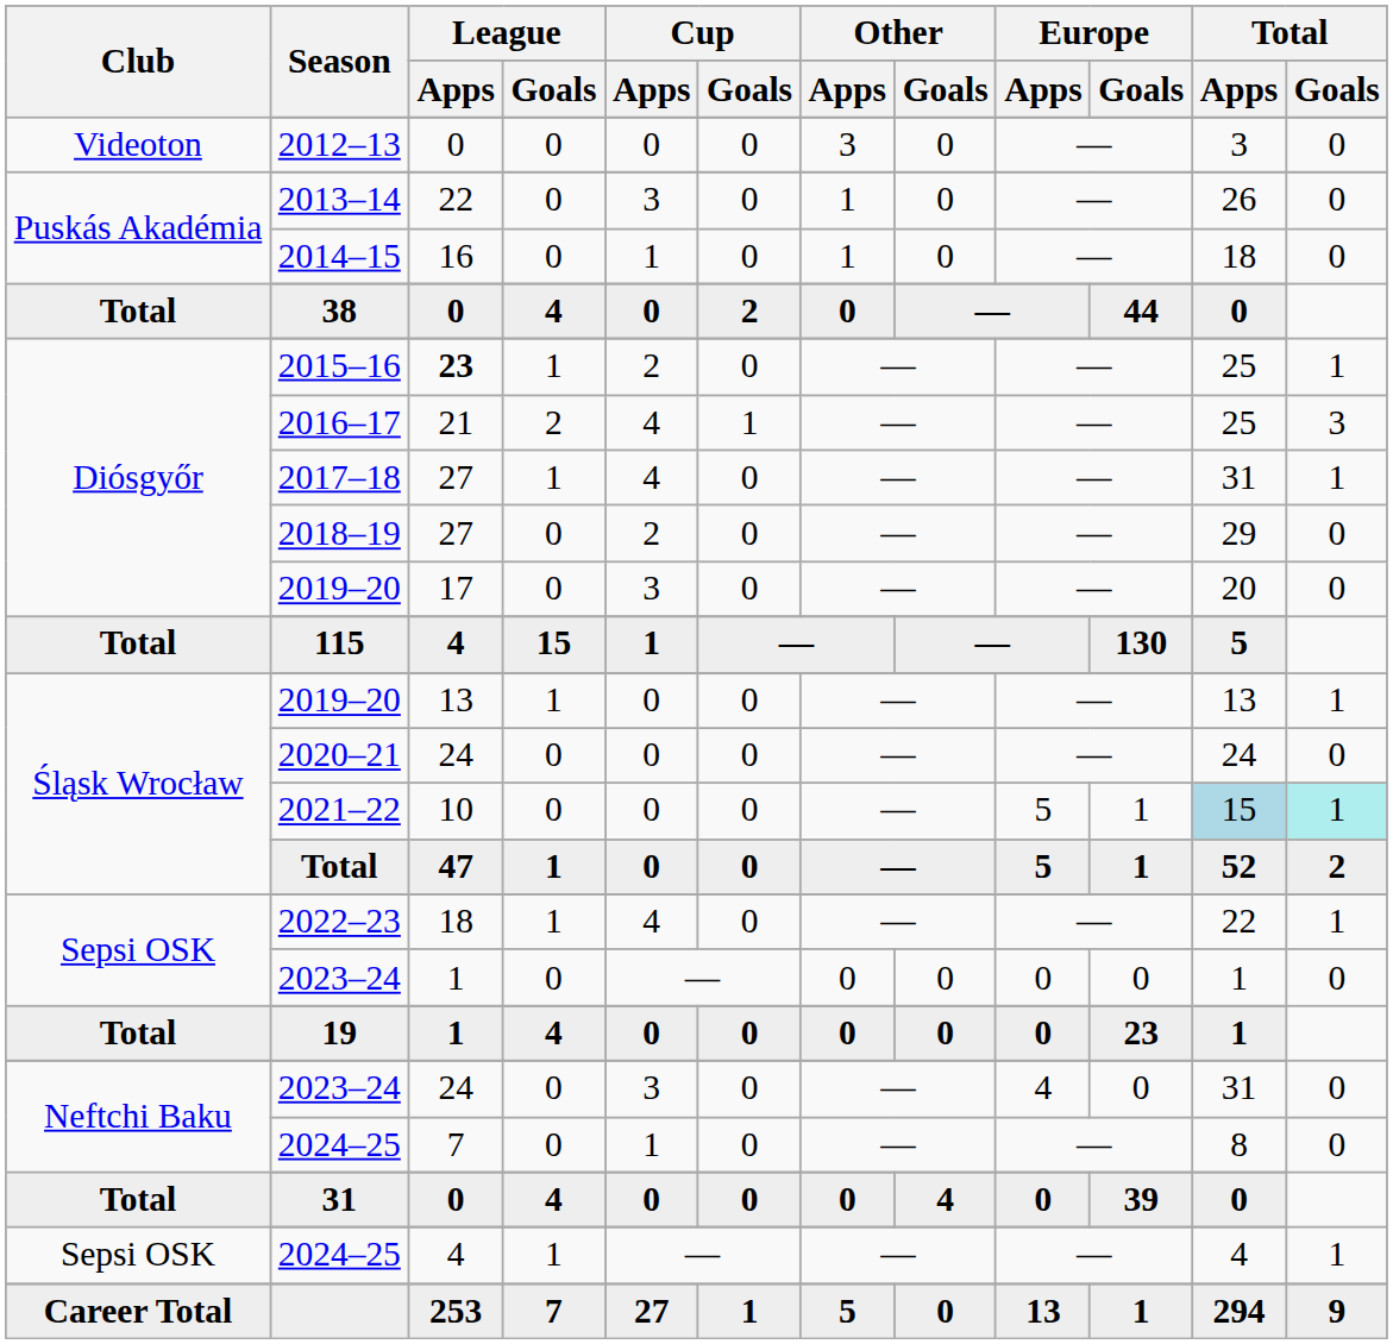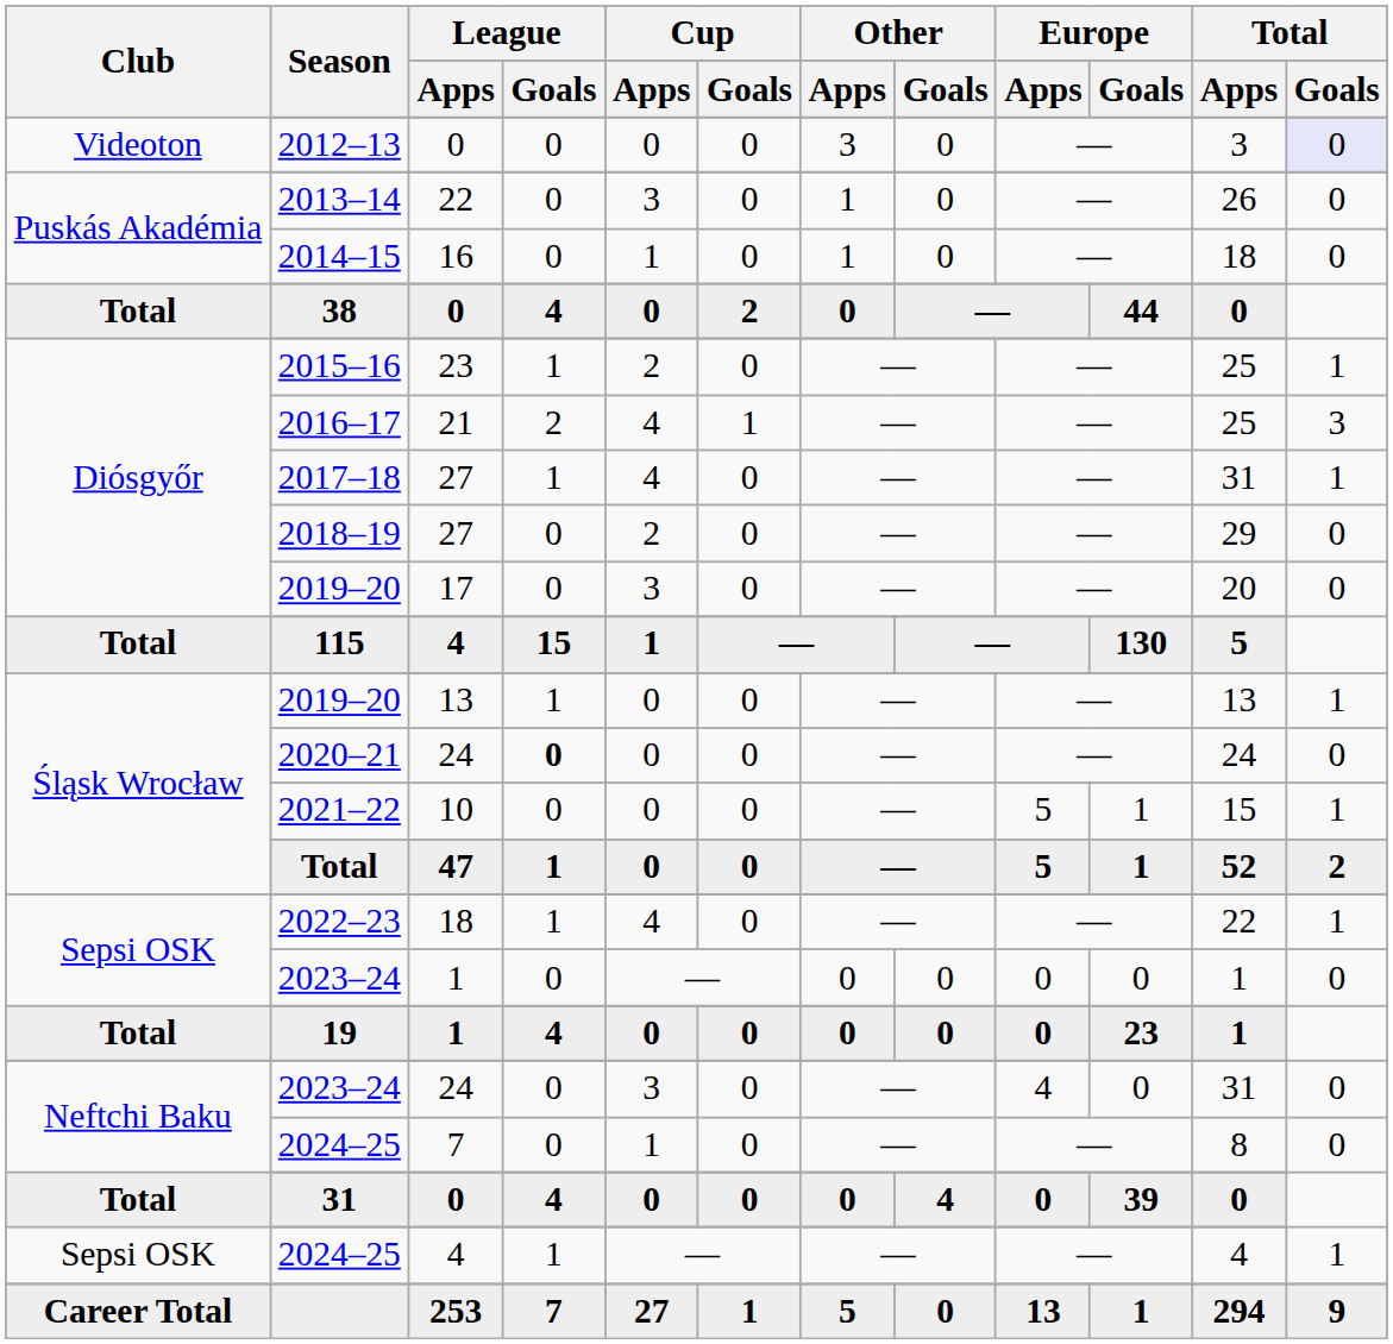2012–13 | Total / Goals: no background -> lavender background
2015–16 | League / Apps: bold -> normal
2020–21 | League / Goals: normal -> bold
2021–22 | Total / Apps: lightblue background -> no background
2021–22 | Total / Goals: paleturquoise background -> no background
